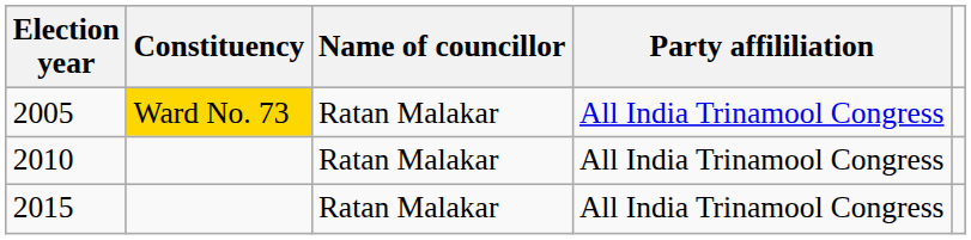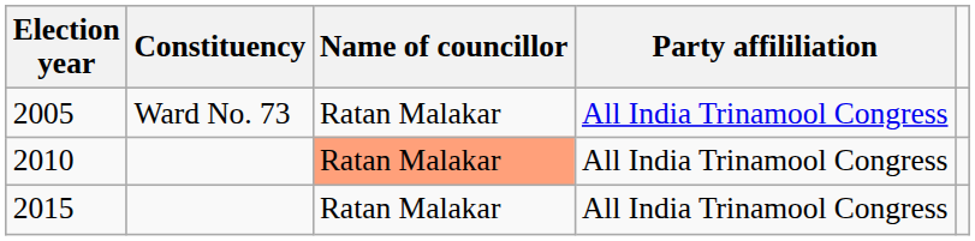2005 | Constituency: gold background -> no background
2010 | Name of councillor: no background -> lightsalmon background
